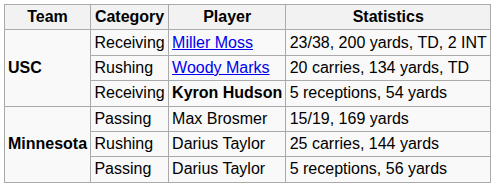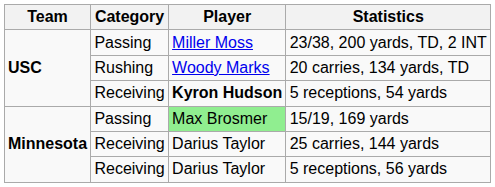23/38, 200 yards, TD, 2 INT | Category: Receiving -> Passing
15/19, 169 yards | Player: no background -> lightgreen background
25 carries, 144 yards | Category: Rushing -> Receiving
5 receptions, 56 yards | Category: Passing -> Receiving
